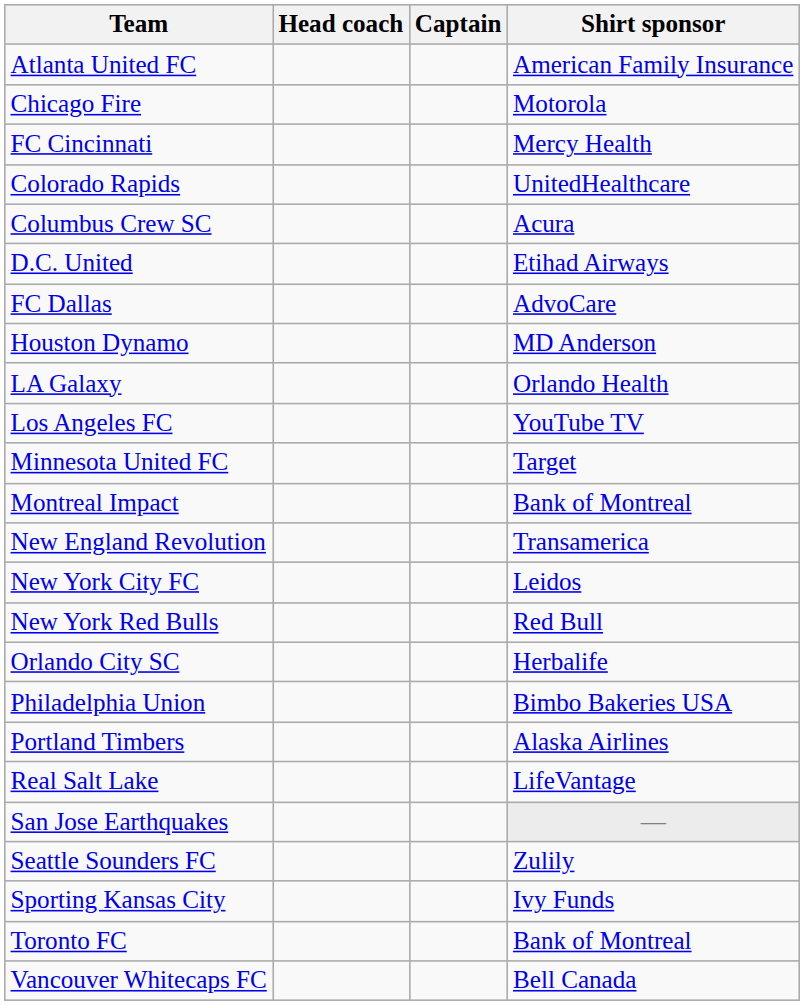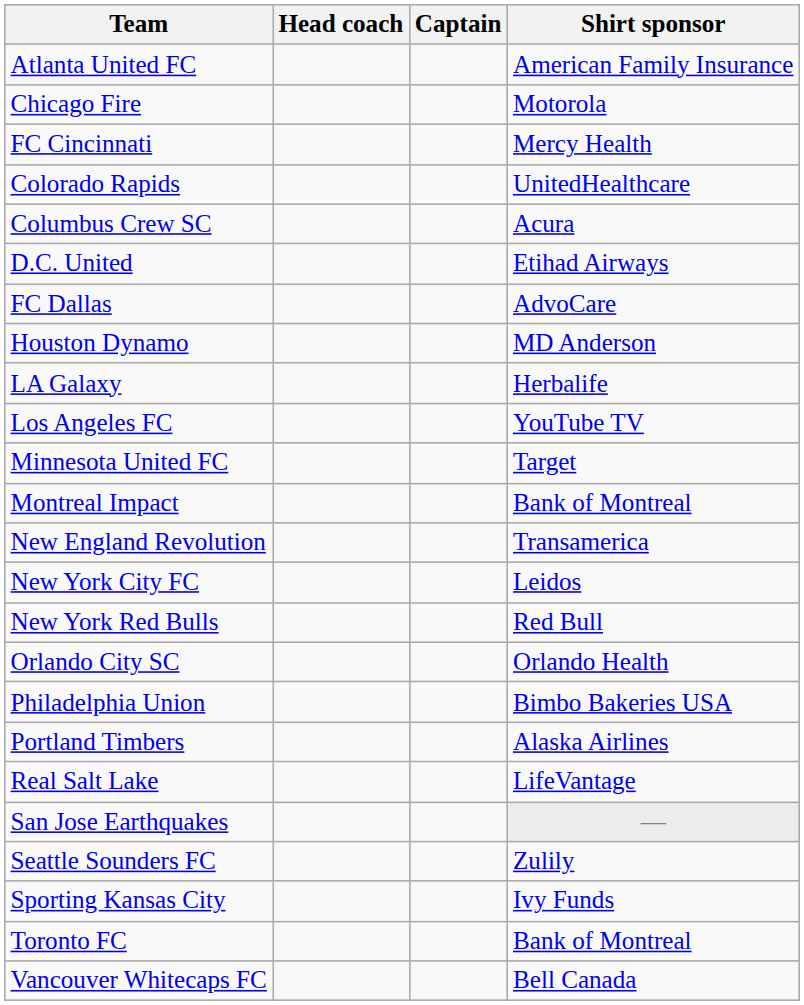LA Galaxy | Shirt sponsor: Orlando Health -> Herbalife
Orlando City SC | Shirt sponsor: Herbalife -> Orlando Health
